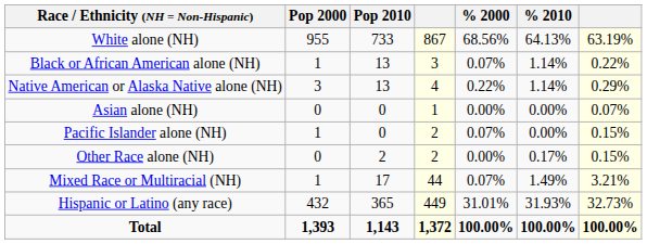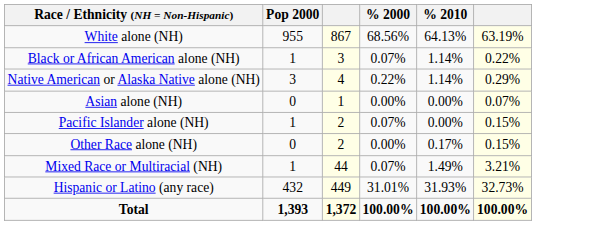- column: Pop 2010 | 733 | 13 | 13 | 0 | 0 | 2 | 17 | 365 | 1,143
